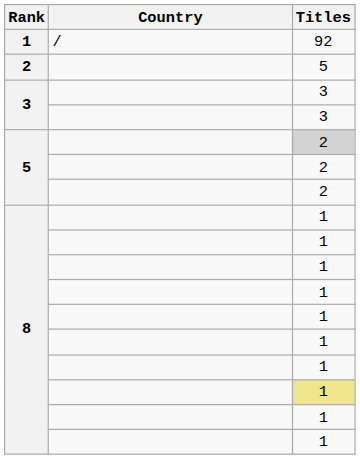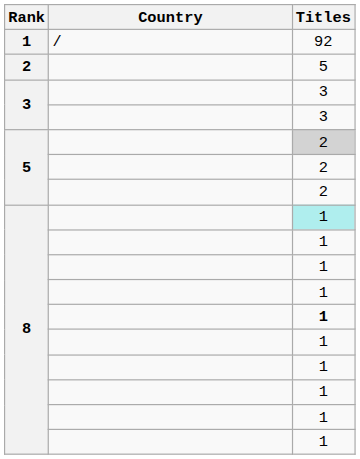row 9 | Titles: no background -> paleturquoise background
row 13 | Titles: normal -> bold
row 16 | Titles: khaki background -> no background
